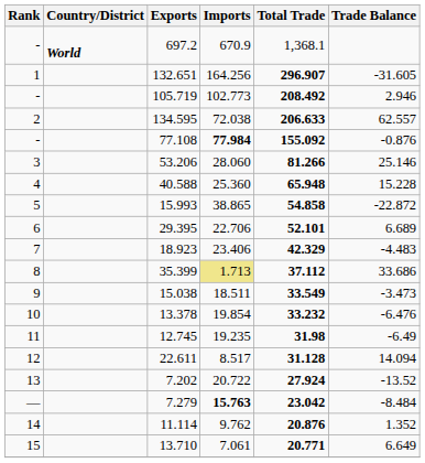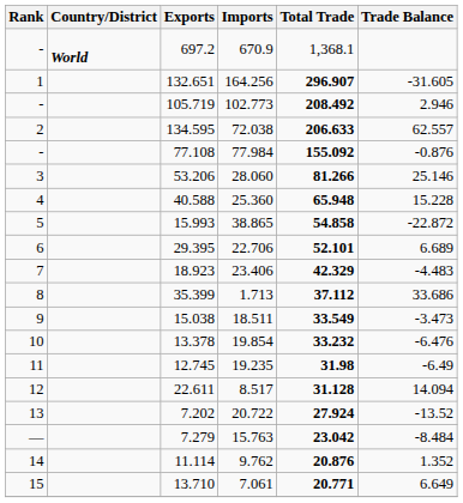77.108 | Imports: bold -> normal
35.399 | Imports: khaki background -> no background
7.279 | Imports: bold -> normal
